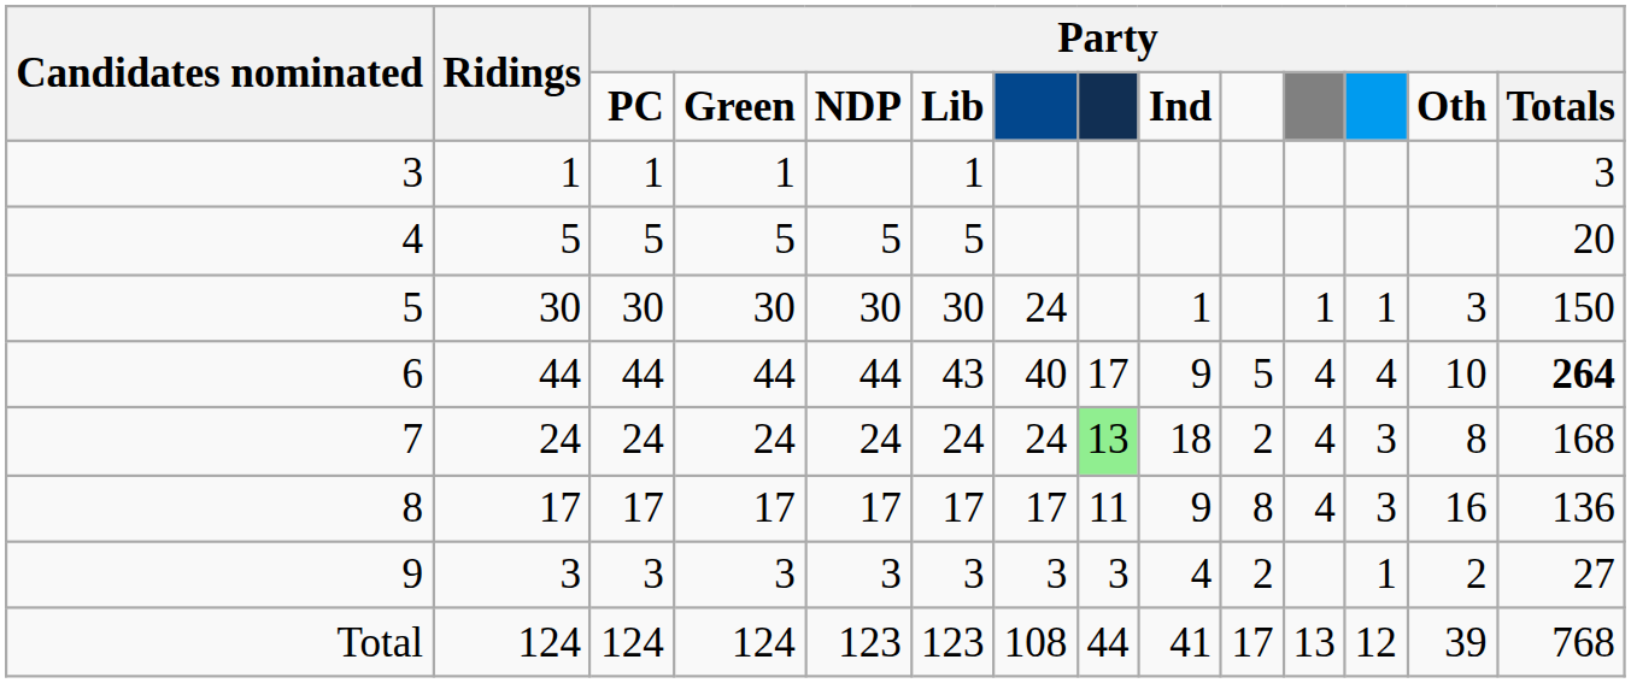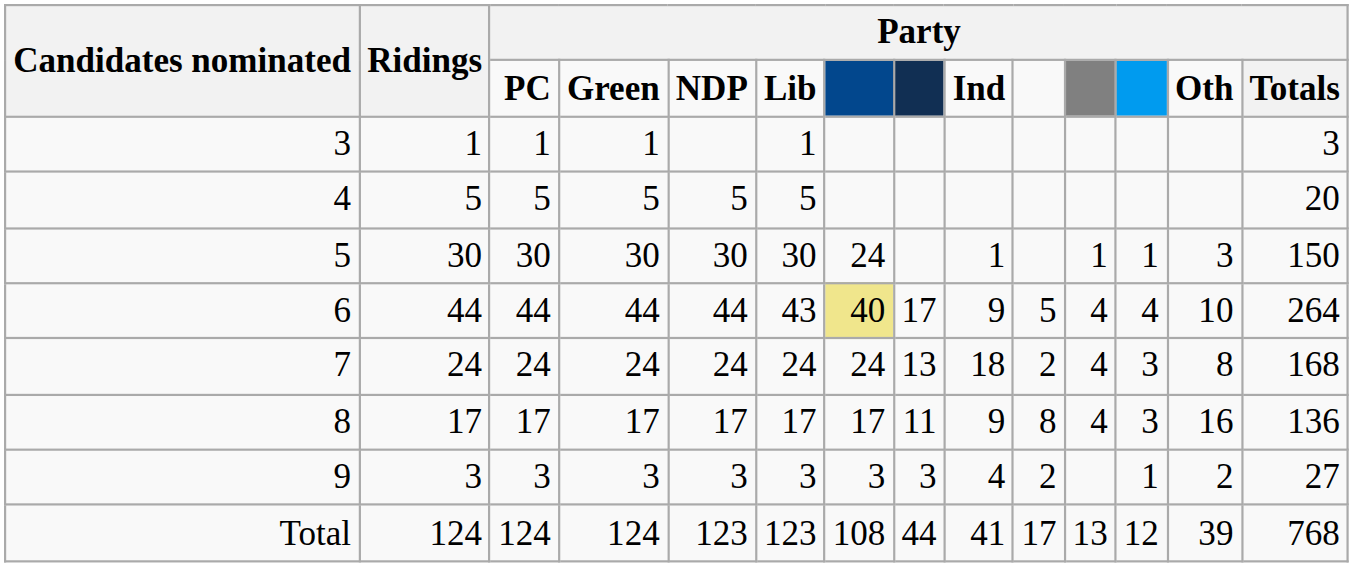6 | column 7: no background -> khaki background
6 | column 14: bold -> normal
7 | column 8: lightgreen background -> no background
